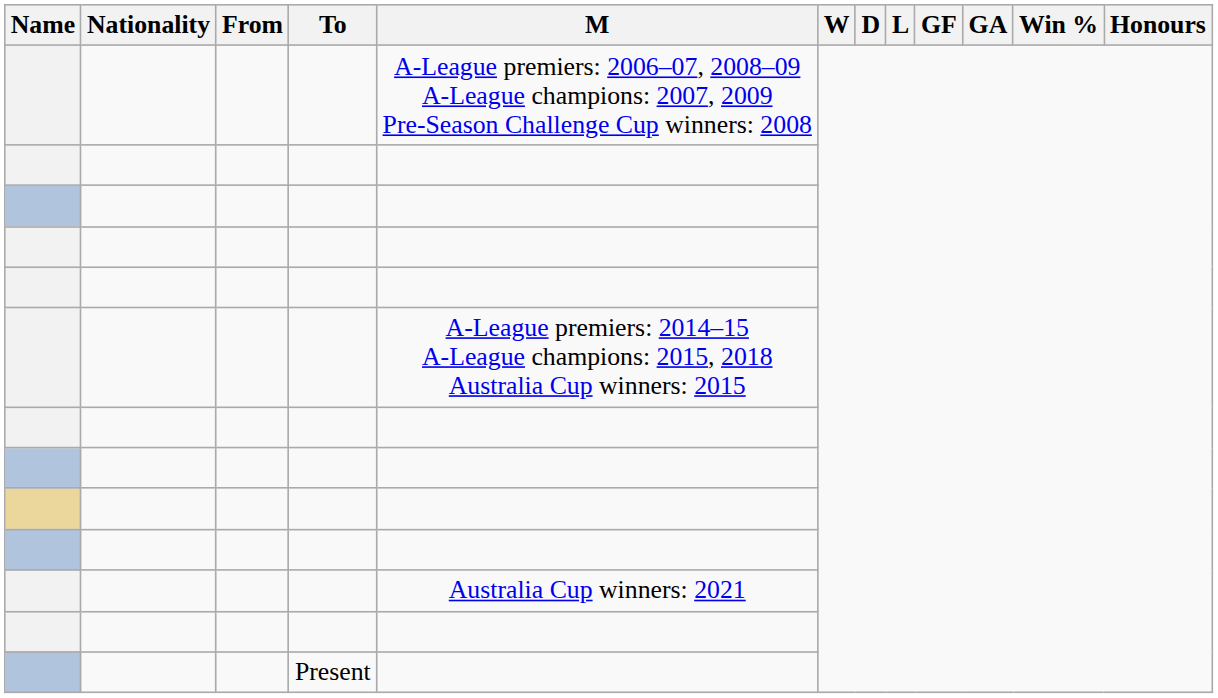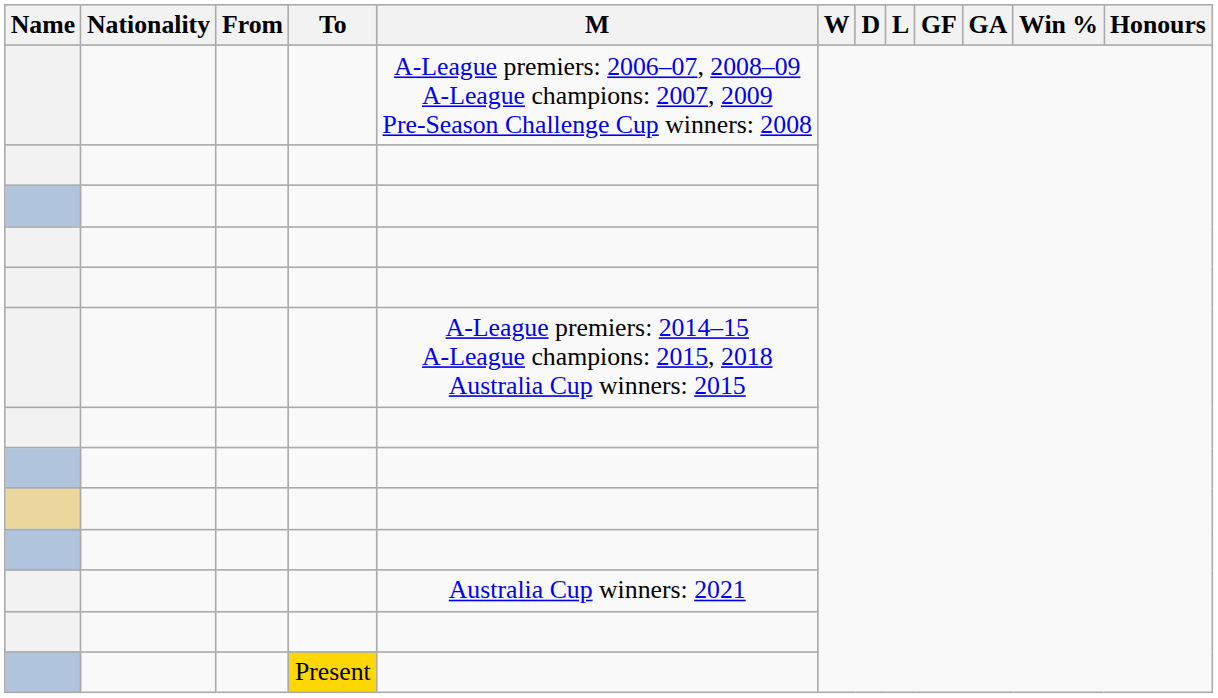Present | To: no background -> gold background
